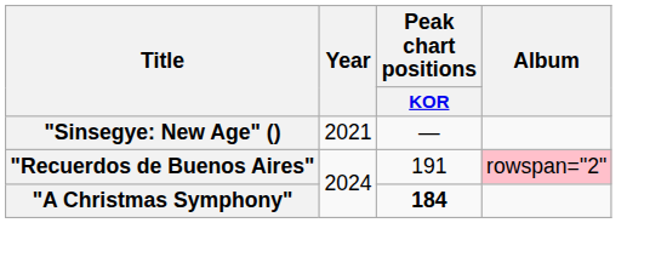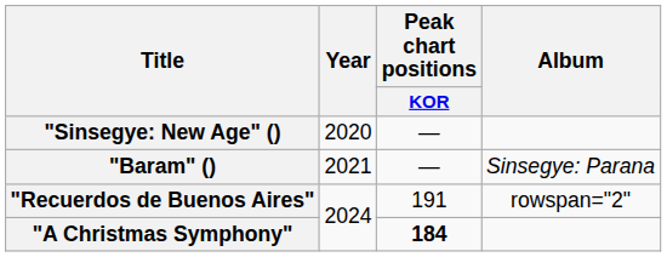"Sinsegye: New Age" () | Year: 2021 -> 2020
+ row: "Baram" () | 2021 | — | Sinsegye: Parana
"Recuerdos de Buenos Aires" | Album: pink background -> no background
